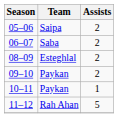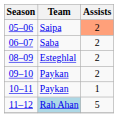05–06 | Assists: no background -> lightsalmon background
11–12 | Team: no background -> lightblue background
